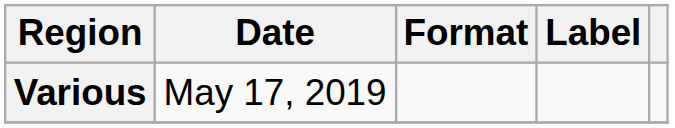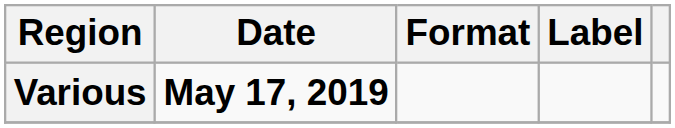Various | Date: normal -> bold
